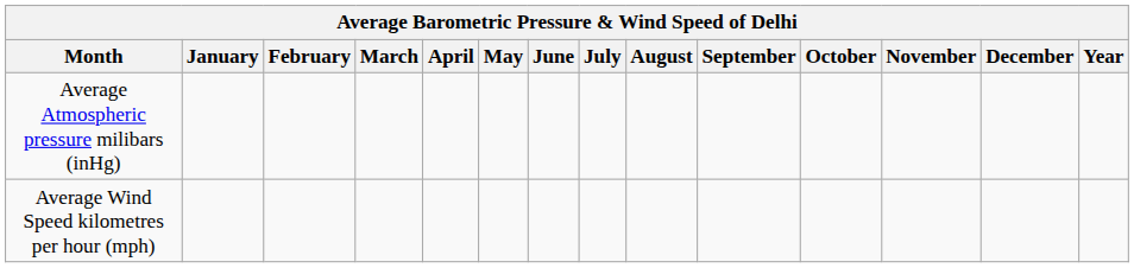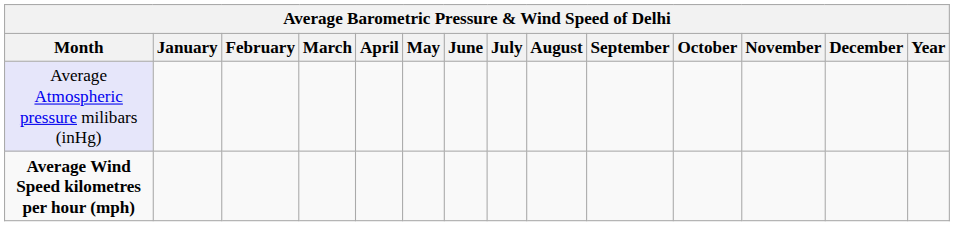row 3 | Month: no background -> lavender background
row 4 | Month: normal -> bold
